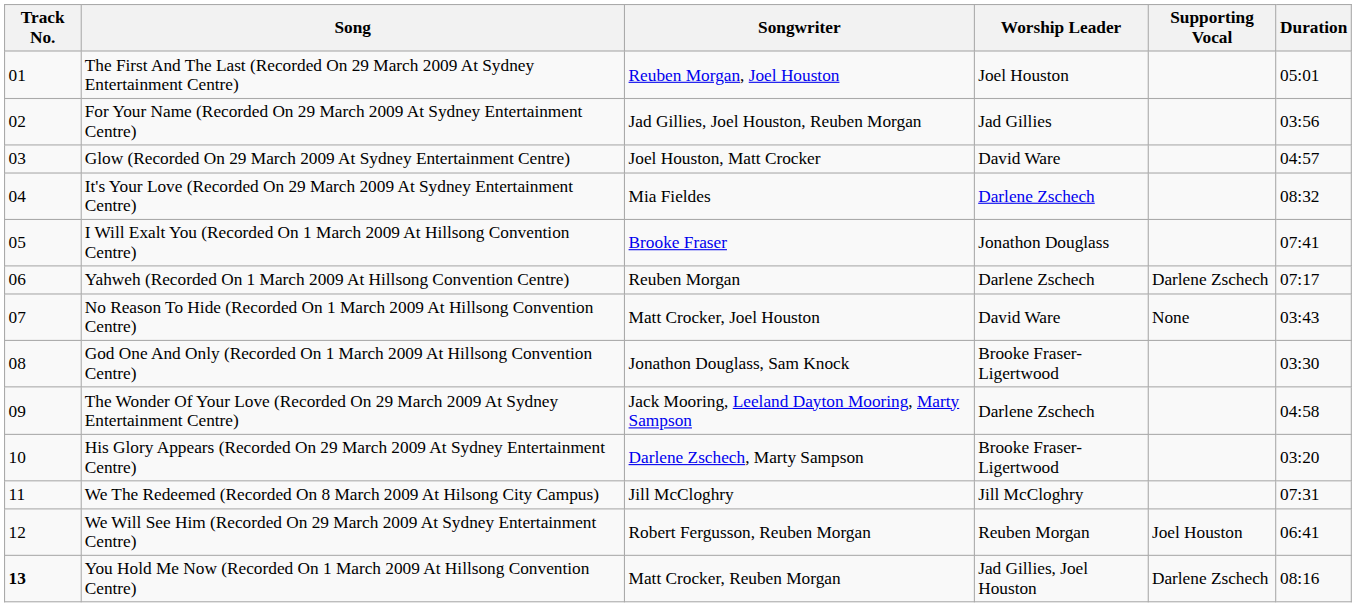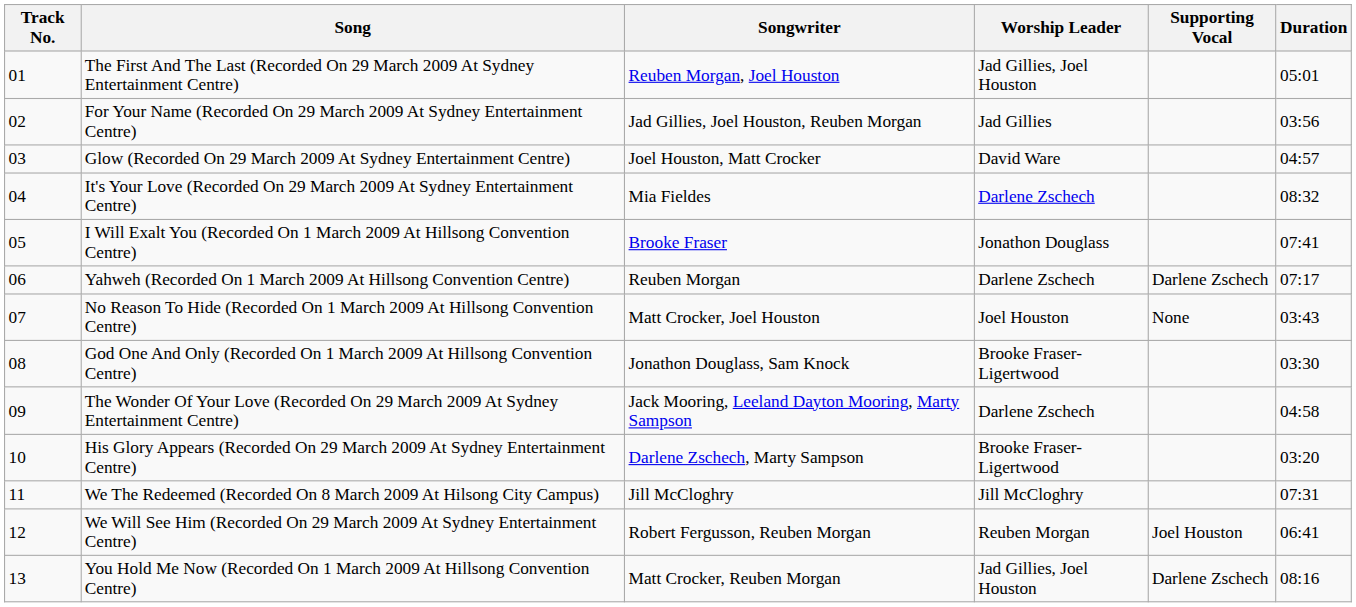row 2 | Worship Leader: Joel Houston -> Jad Gillies, Joel Houston
row 8 | Worship Leader: David Ware -> Joel Houston
row 14 | Track No.: bold -> normal
